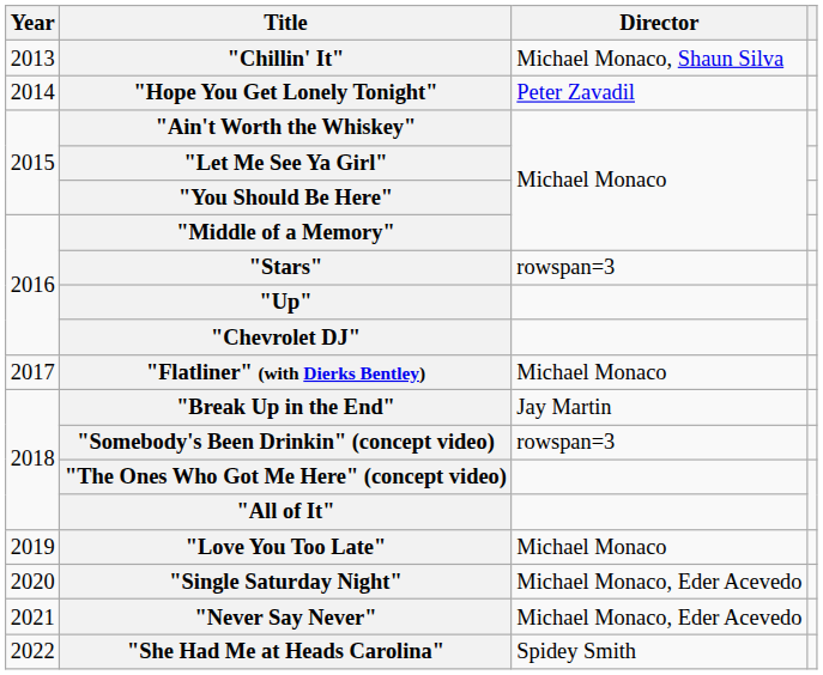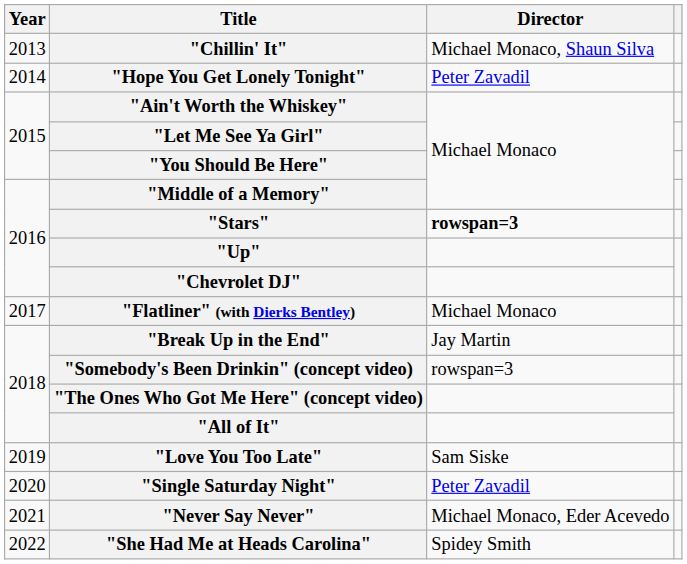"Stars" | Director: normal -> bold
"Love You Too Late" | Director: Michael Monaco -> Sam Siske
"Single Saturday Night" | Director: Michael Monaco, Eder Acevedo -> Peter Zavadil
